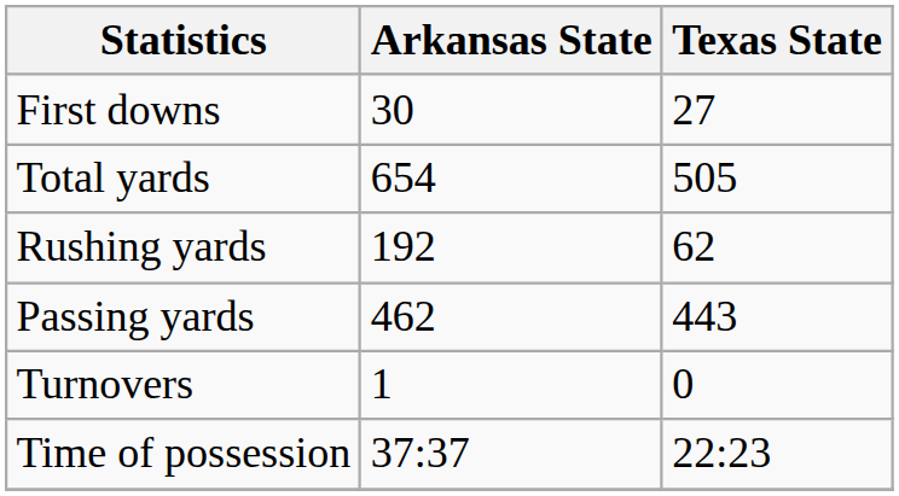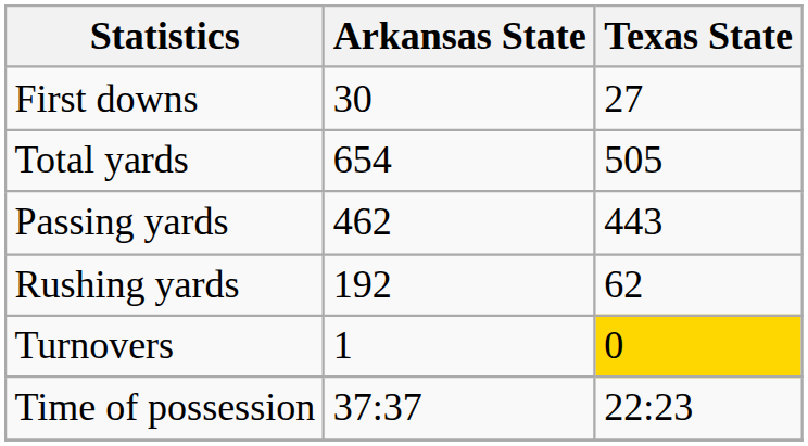rows swapped: Rushing yards <-> Passing yards
Turnovers | Texas State: no background -> gold background
